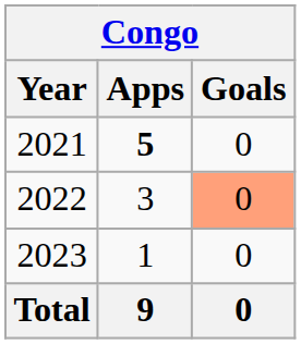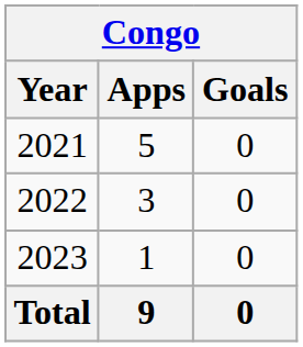2021 | Apps: bold -> normal
2022 | Goals: lightsalmon background -> no background
